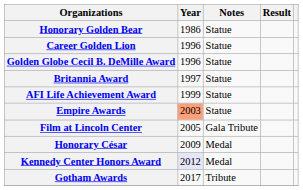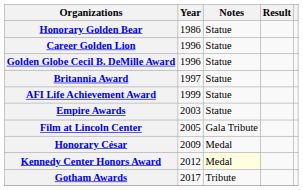Empire Awards | Year: lightsalmon background -> no background
Kennedy Center Honors Award | Year: lavender background -> no background
Kennedy Center Honors Award | Notes: no background -> lightyellow background
